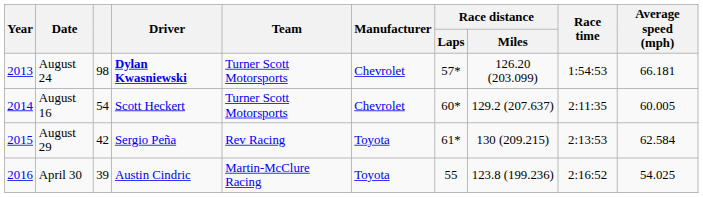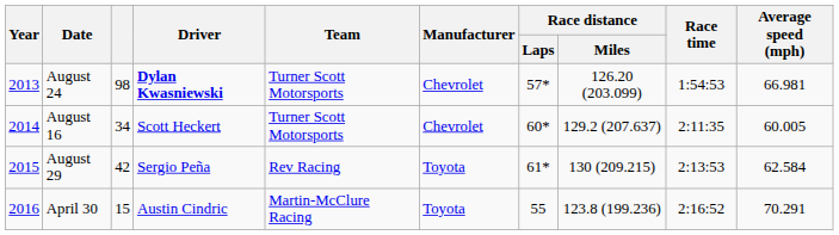August 24 | Average speed (mph): 66.181 -> 66.981
August 16 | column 3: 54 -> 34
April 30 | column 3: 39 -> 15
April 30 | Average speed (mph): 54.025 -> 70.291
